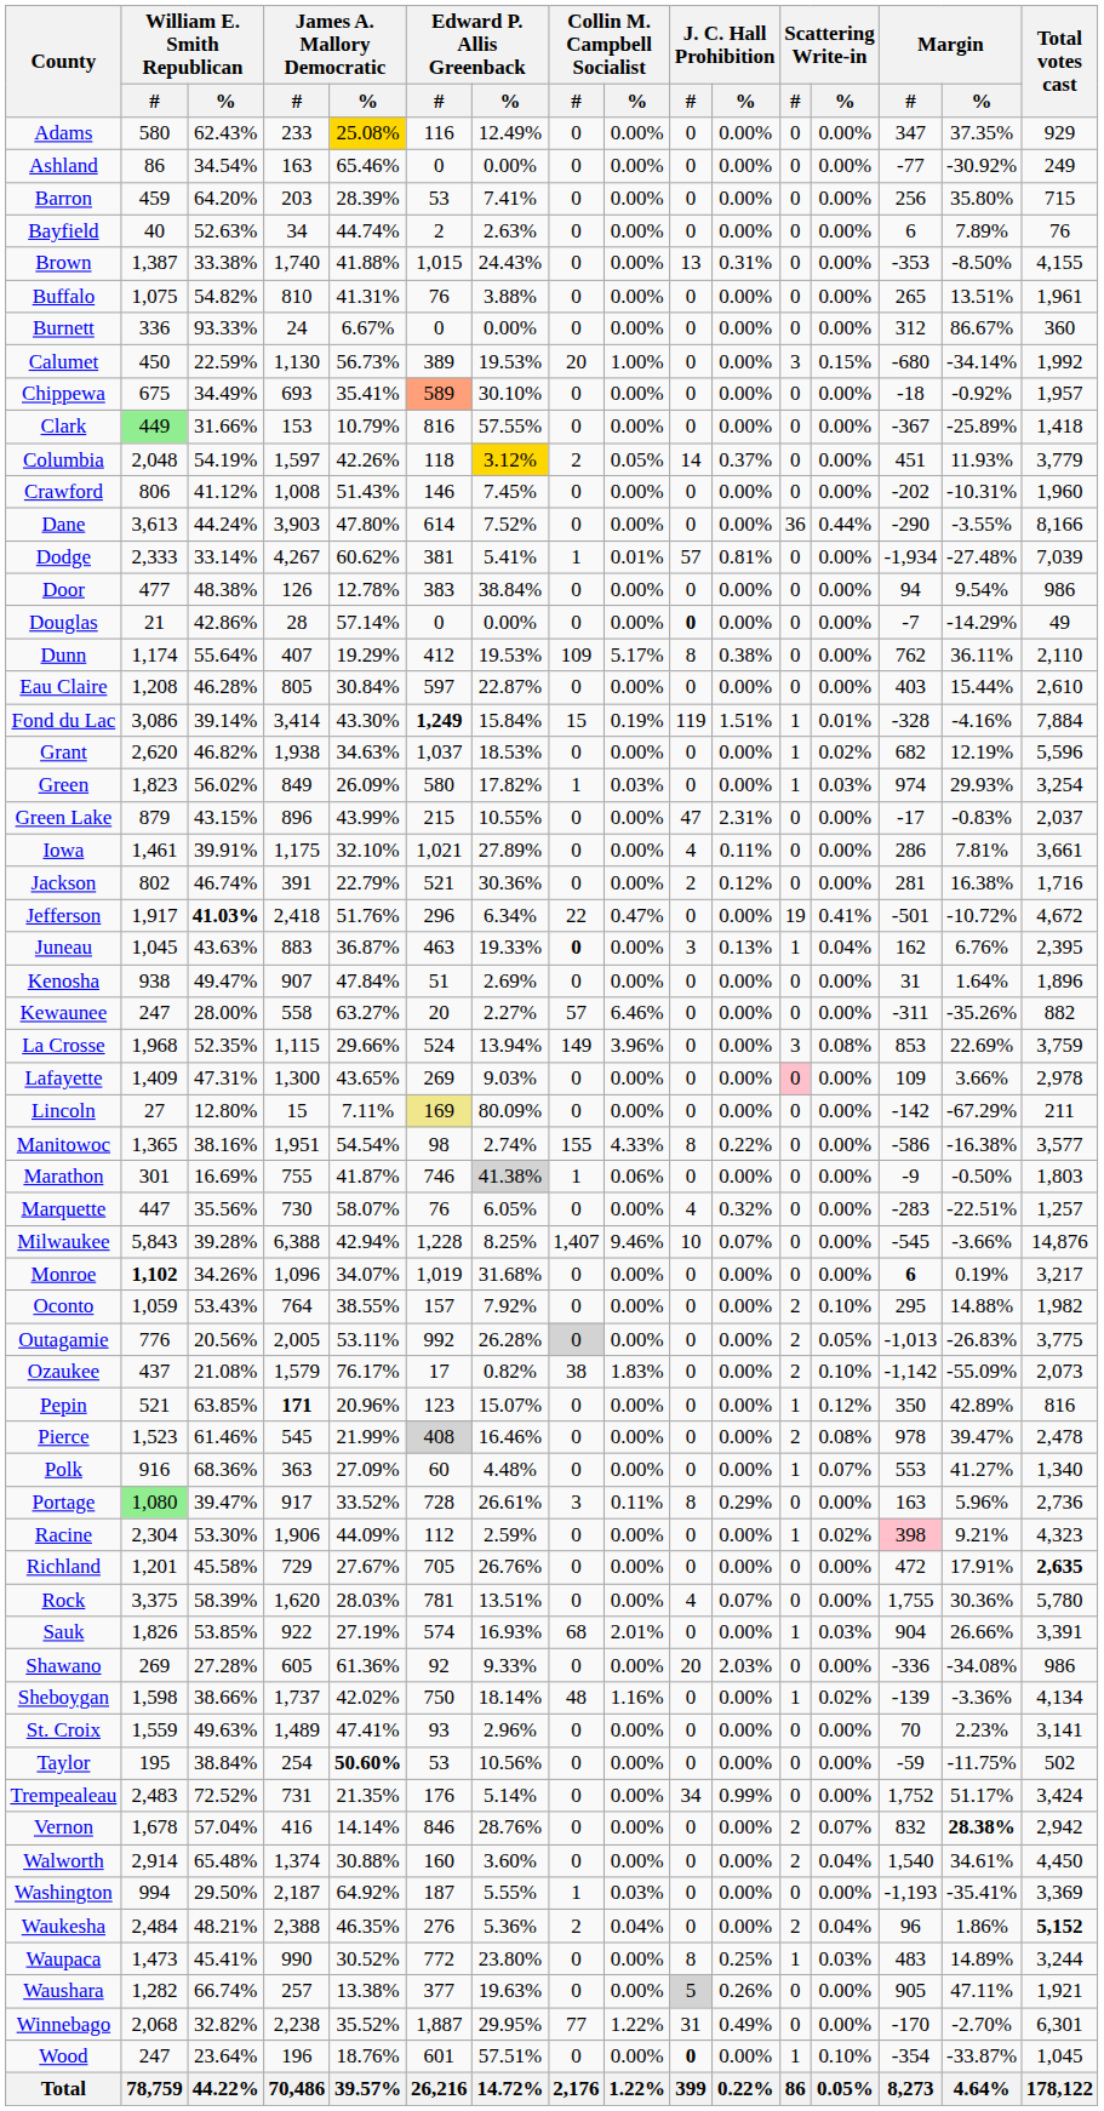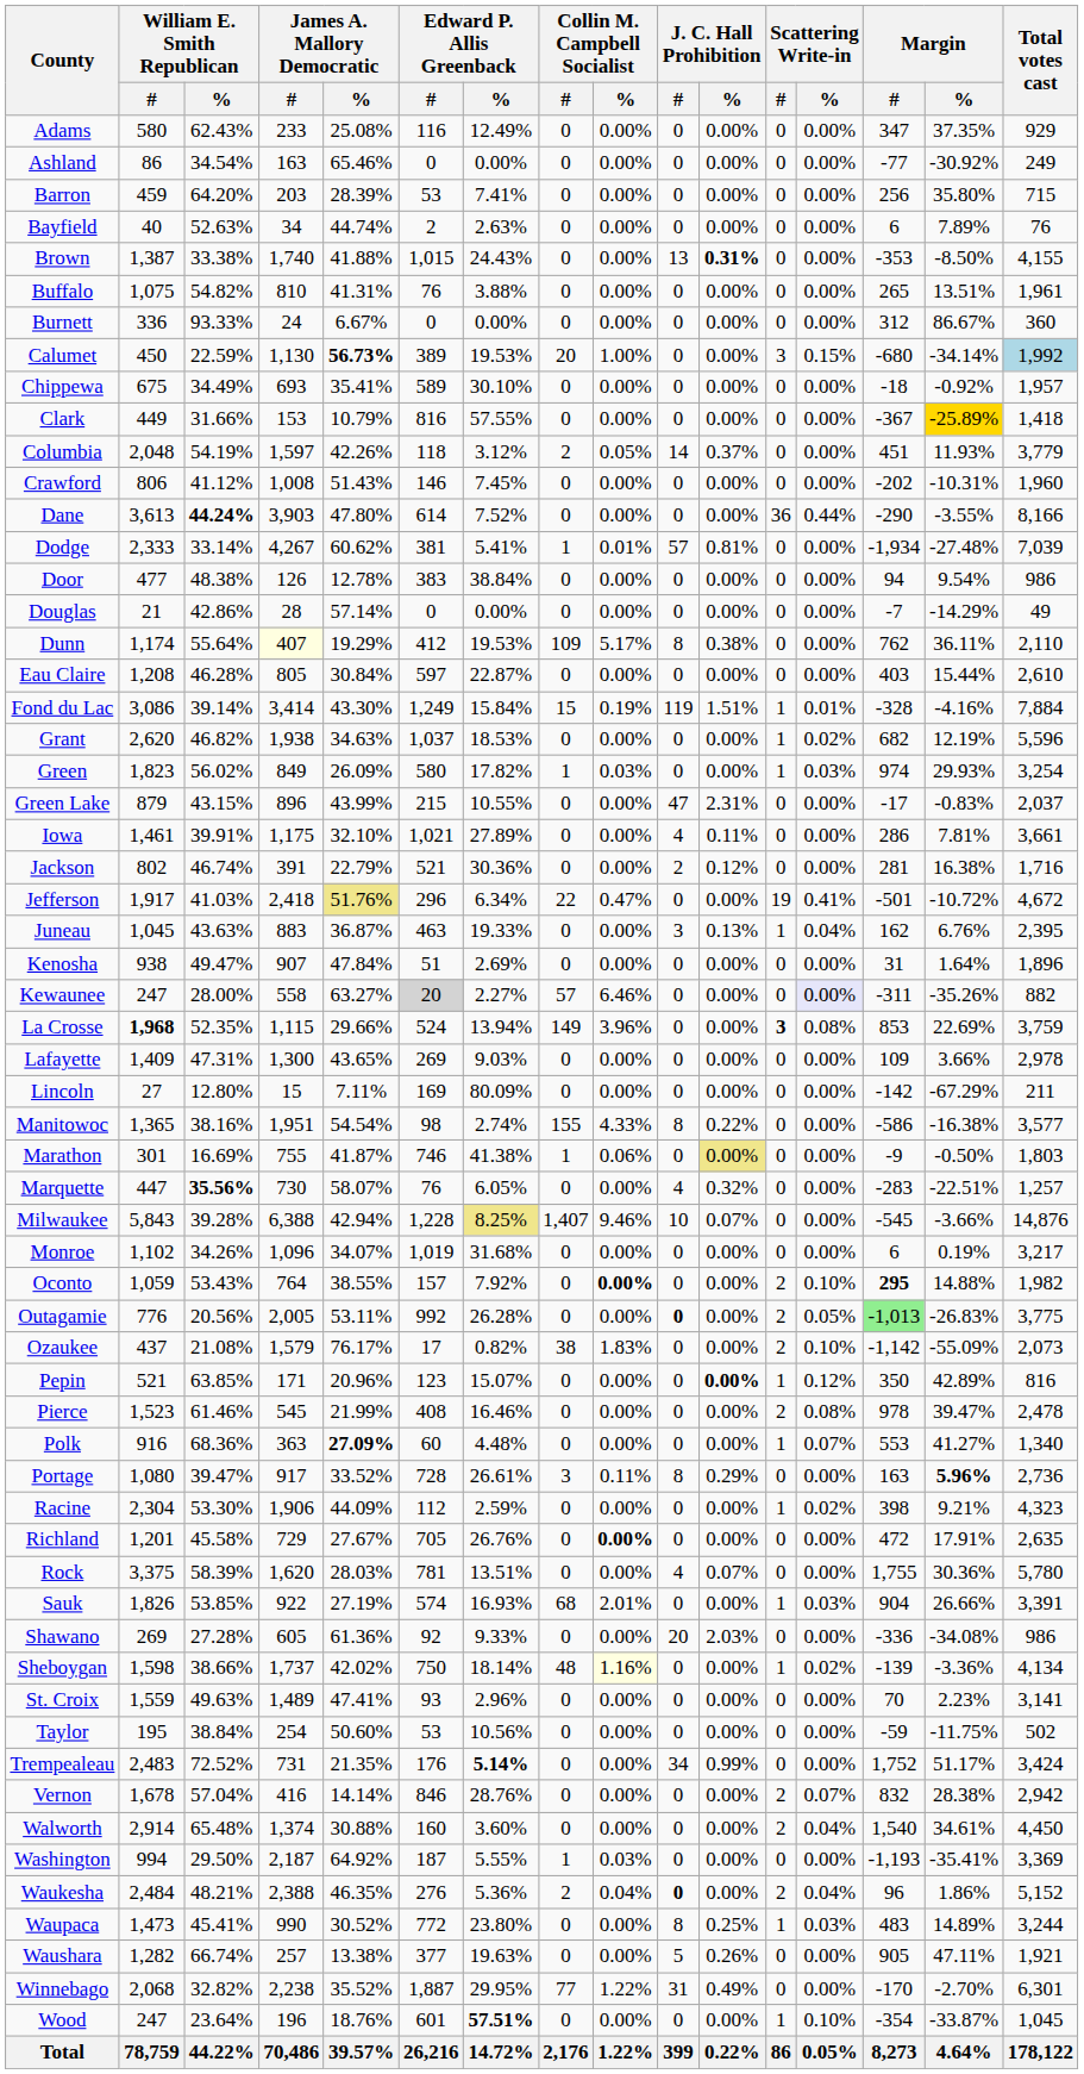Adams | James A. Mallory Democratic / %: gold background -> no background
Brown | J. C. Hall Prohibition / %: normal -> bold
Calumet | James A. Mallory Democratic / %: normal -> bold
Calumet | Total votes cast: no background -> lightblue background
Chippewa | Edward P. Allis Greenback / #: lightsalmon background -> no background
Clark | William E. Smith Republican / #: lightgreen background -> no background
Clark | Margin / %: no background -> gold background
Columbia | Edward P. Allis Greenback / %: gold background -> no background
Dane | William E. Smith Republican / %: normal -> bold
Douglas | J. C. Hall Prohibition / #: bold -> normal
Dunn | James A. Mallory Democratic / #: no background -> lightyellow background
Fond du Lac | Edward P. Allis Greenback / #: bold -> normal
Jefferson | William E. Smith Republican / %: bold -> normal
Jefferson | James A. Mallory Democratic / %: no background -> khaki background
Juneau | Collin M. Campbell Socialist / #: bold -> normal
Kewaunee | Edward P. Allis Greenback / #: no background -> lightgrey background
Kewaunee | Scattering Write-in / %: no background -> lavender background
La Crosse | William E. Smith Republican / #: normal -> bold
La Crosse | Scattering Write-in / #: normal -> bold
Lafayette | Scattering Write-in / #: pink background -> no background
Lincoln | Edward P. Allis Greenback / #: khaki background -> no background
Marathon | Edward P. Allis Greenback / %: lightgrey background -> no background
Marathon | J. C. Hall Prohibition / %: no background -> khaki background
Marquette | William E. Smith Republican / %: normal -> bold
Milwaukee | Edward P. Allis Greenback / %: no background -> khaki background
Monroe | William E. Smith Republican / #: bold -> normal
Monroe | Margin / #: bold -> normal
Oconto | Collin M. Campbell Socialist / %: normal -> bold
Oconto | Margin / #: normal -> bold
Outagamie | Collin M. Campbell Socialist / #: lightgrey background -> no background
Outagamie | J. C. Hall Prohibition / #: normal -> bold
Outagamie | Margin / #: no background -> lightgreen background
Pepin | James A. Mallory Democratic / #: bold -> normal
Pepin | J. C. Hall Prohibition / %: normal -> bold
Pierce | Edward P. Allis Greenback / #: lightgrey background -> no background
Polk | James A. Mallory Democratic / %: normal -> bold
Portage | William E. Smith Republican / #: lightgreen background -> no background
Portage | Margin / %: normal -> bold
Racine | Margin / #: pink background -> no background
Richland | Collin M. Campbell Socialist / %: normal -> bold
Richland | Total votes cast: bold -> normal
Sheboygan | Collin M. Campbell Socialist / %: no background -> lightyellow background
Taylor | James A. Mallory Democratic / %: bold -> normal
Trempealeau | Edward P. Allis Greenback / %: normal -> bold
Vernon | Margin / %: bold -> normal
Waukesha | J. C. Hall Prohibition / #: normal -> bold
Waukesha | Total votes cast: bold -> normal
Waushara | J. C. Hall Prohibition / #: lightgrey background -> no background
Wood | Edward P. Allis Greenback / %: normal -> bold
Wood | J. C. Hall Prohibition / #: bold -> normal
